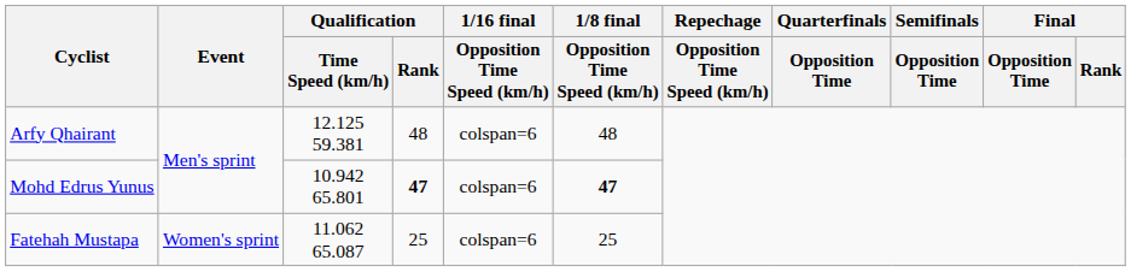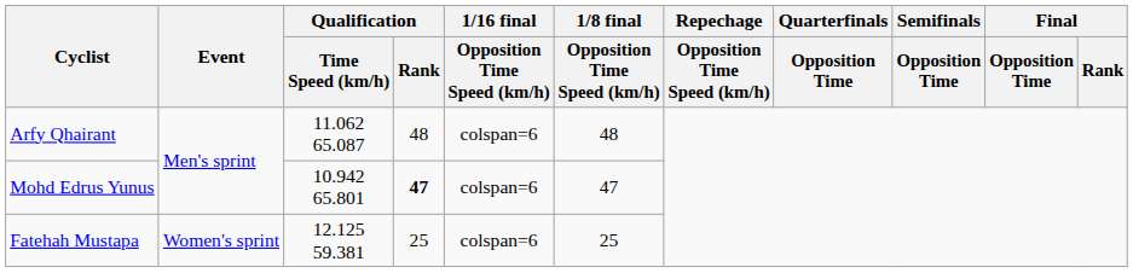Arfy Qhairant | Qualification / Time Speed (km/h): 12.125 59.381 -> 11.062 65.087
Mohd Edrus Yunus | 1/8 final / Opposition Time Speed (km/h): bold -> normal
Fatehah Mustapa | Qualification / Time Speed (km/h): 11.062 65.087 -> 12.125 59.381
